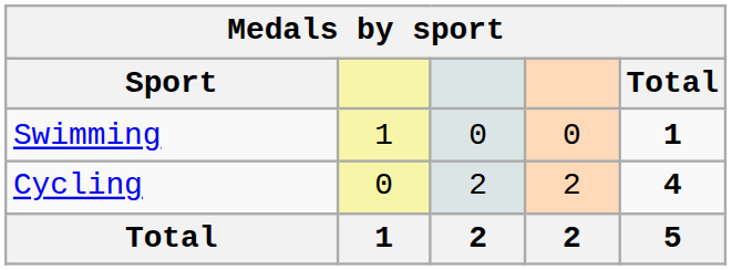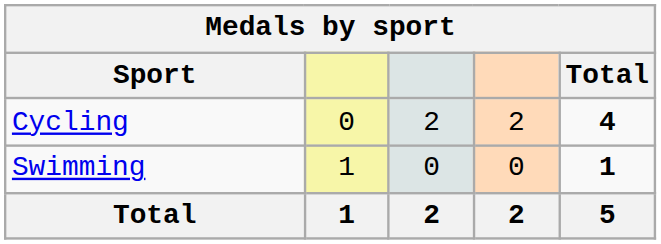rows swapped: Cycling <-> Swimming
